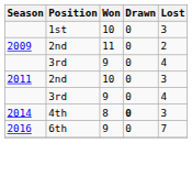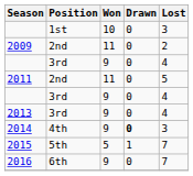2011 | Won: 10 -> 11
2011 | Lost: 3 -> 5
+ row: 2013 | 3rd | 9 | 0 | 4
2014 | Won: 8 -> 9
+ row: 2015 | 5th | 5 | 1 | 7
